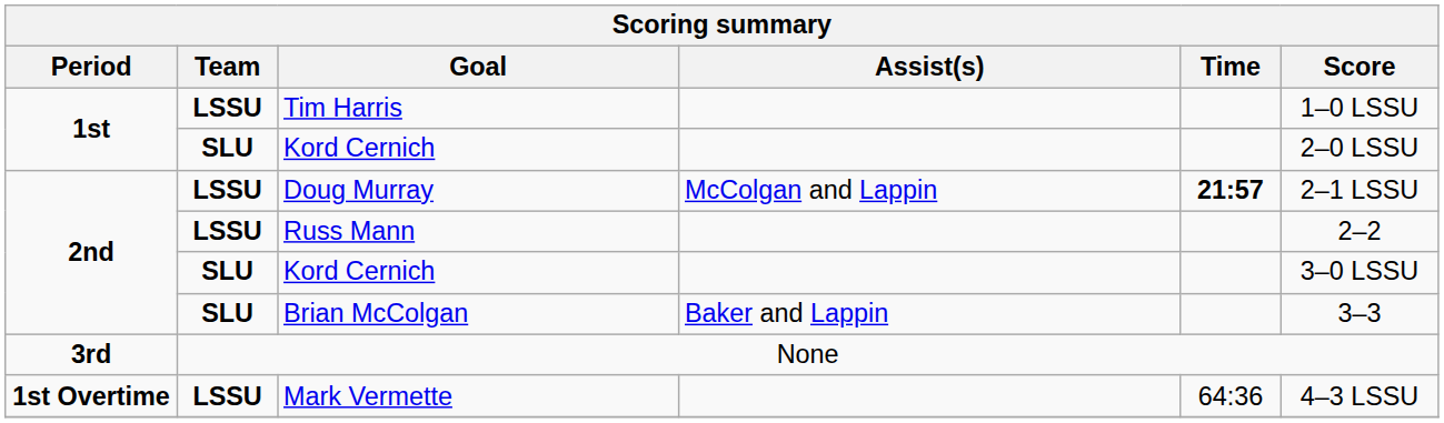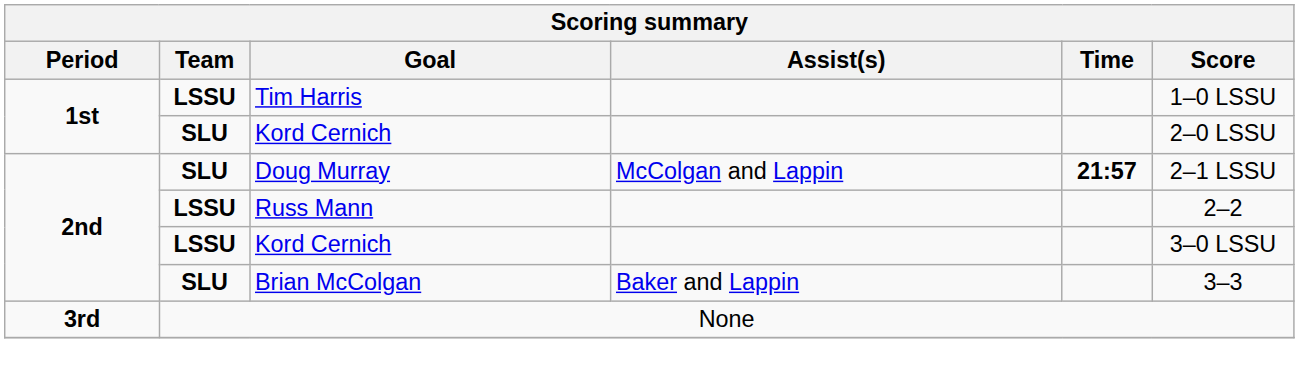Doug Murray | Team: LSSU -> SLU
2nd / Kord Cernich | Team: SLU -> LSSU
- row: 1st Overtime | LSSU | Mark Vermette | 64:36 | 4–3 LSSU
